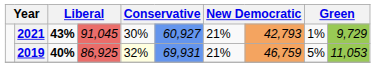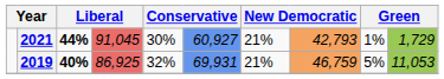2021 | column 3: 43% -> 44%
2021 | column 10: 9,729 -> 1,729
2019 | column 5: lightyellow background -> no background
